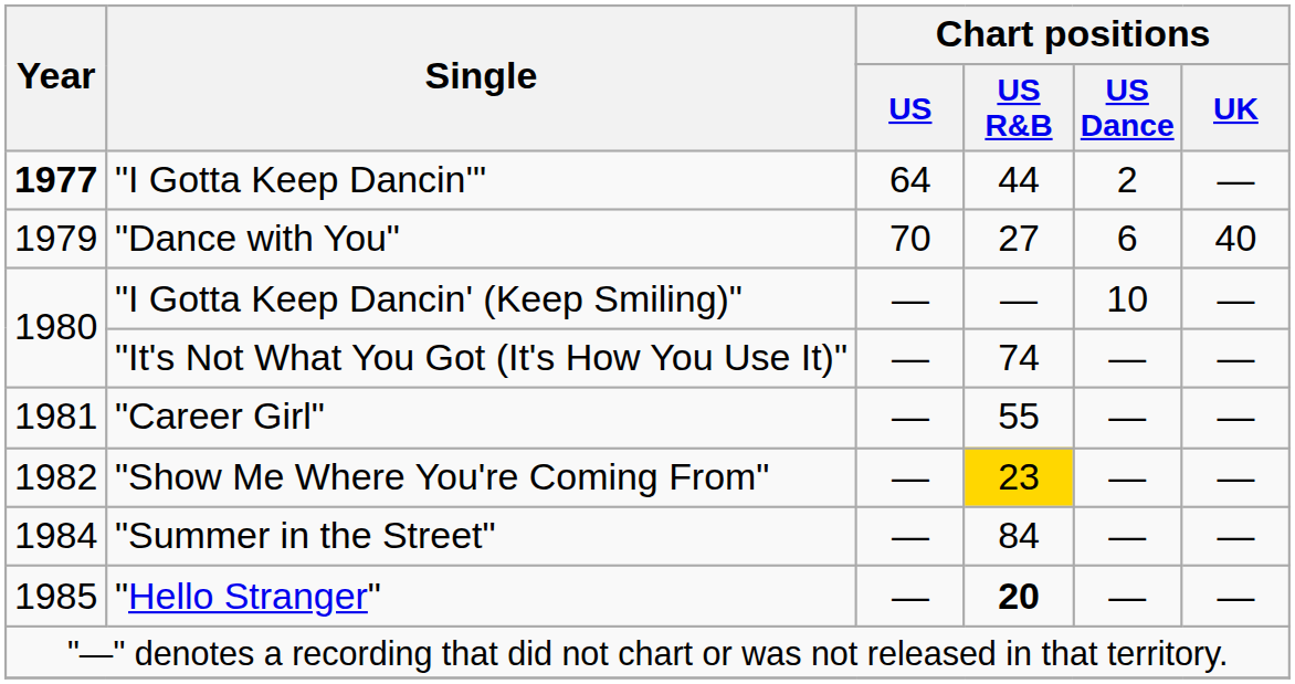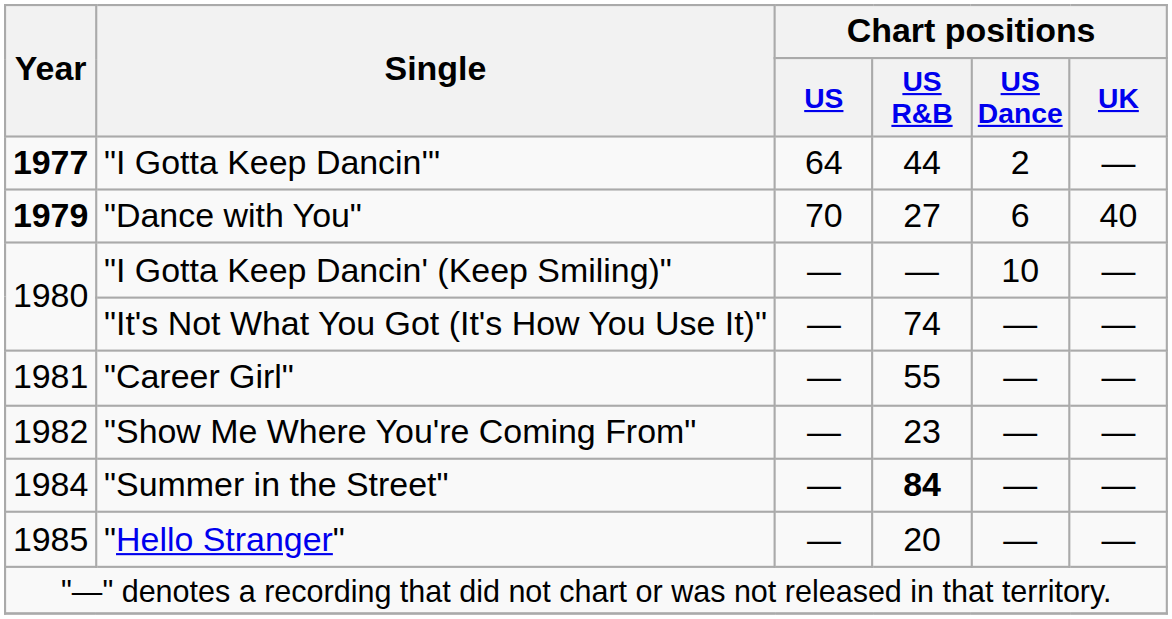"Dance with You" | Year: normal -> bold
"Show Me Where You're Coming From" | Chart positions / US R&B: gold background -> no background
"Summer in the Street" | Chart positions / US R&B: normal -> bold
"Hello Stranger" | Chart positions / US R&B: bold -> normal
